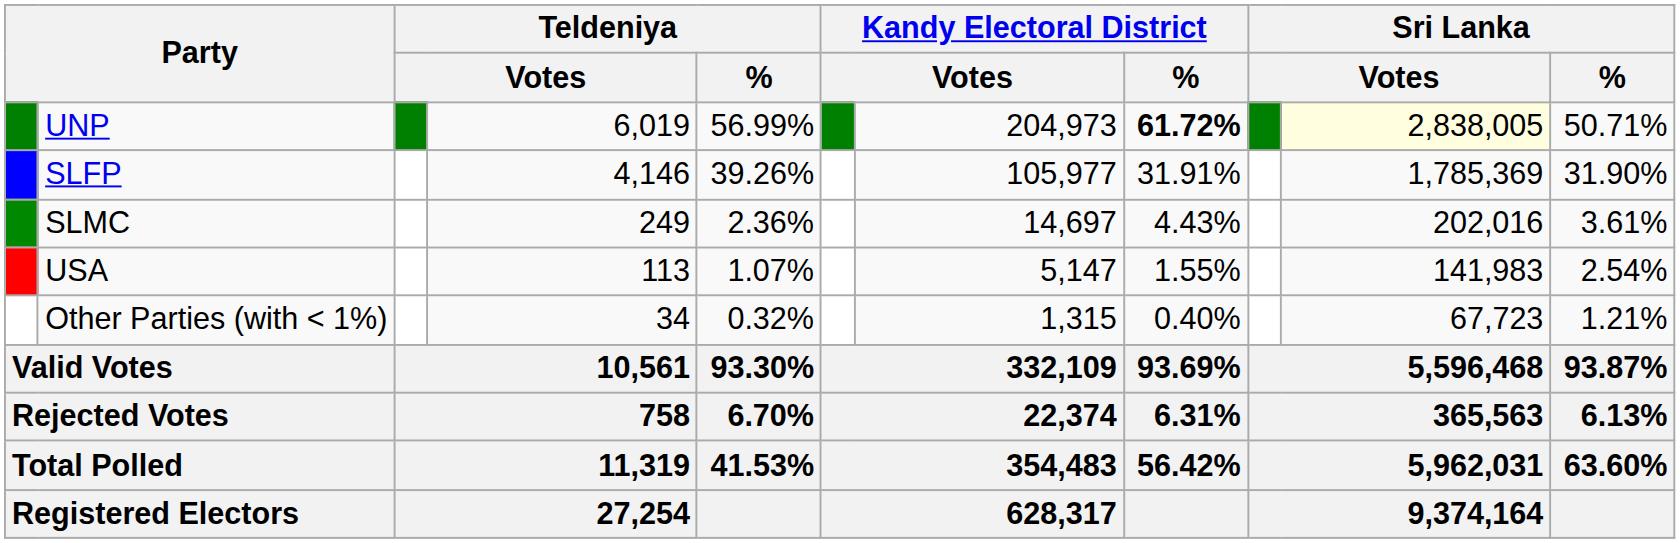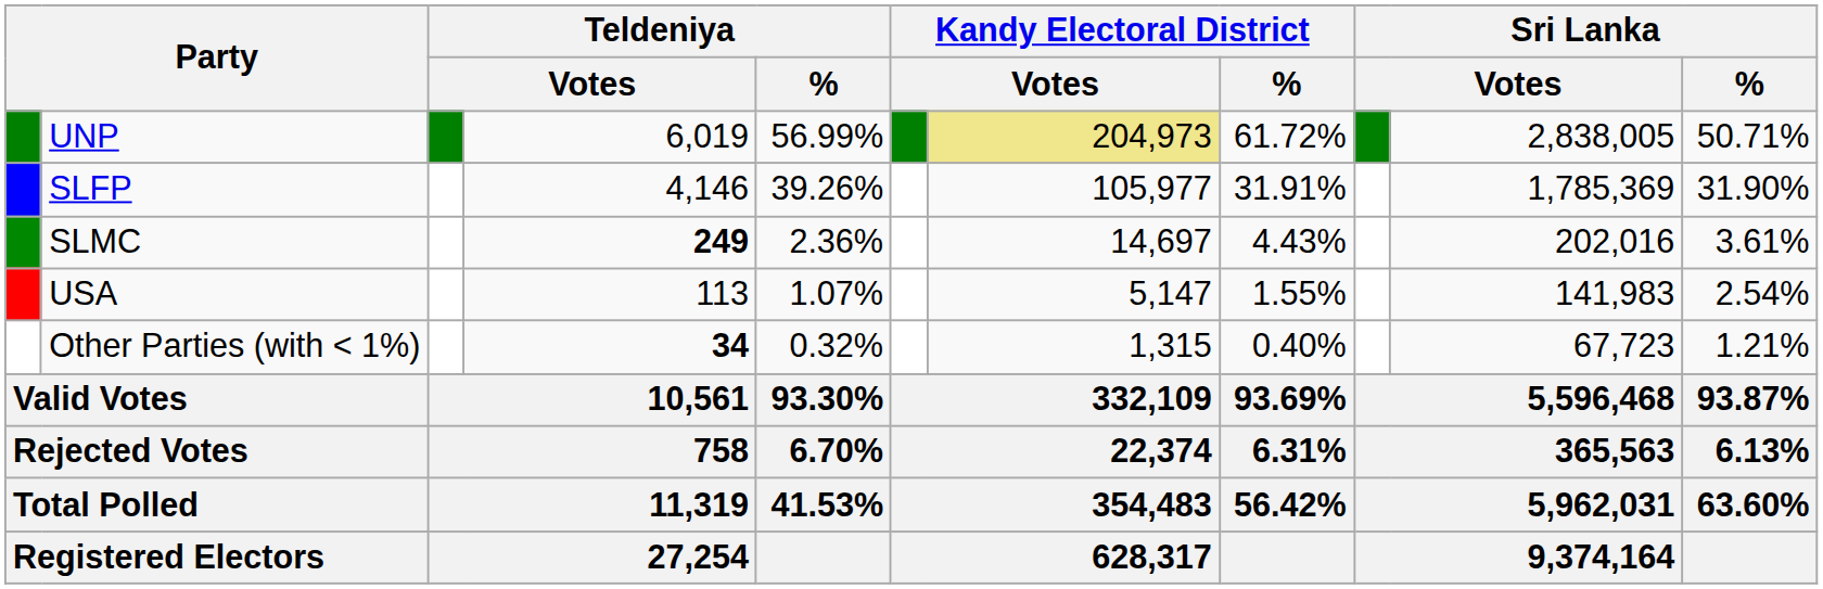UNP | column 7: no background -> khaki background
UNP | Kandy Electoral District / %: bold -> normal
UNP | column 10: lightyellow background -> no background
SLMC | column 4: normal -> bold
Other Parties (with < 1%) | column 4: normal -> bold
